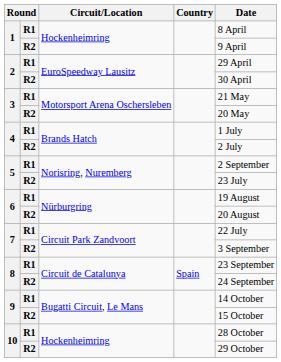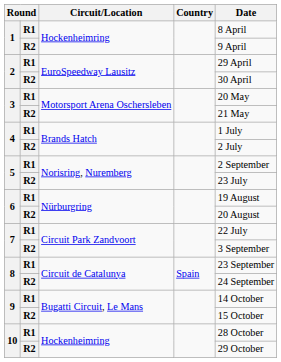3 / R1 | Date: 21 May -> 20 May
3 / R2 | Date: 20 May -> 21 May
